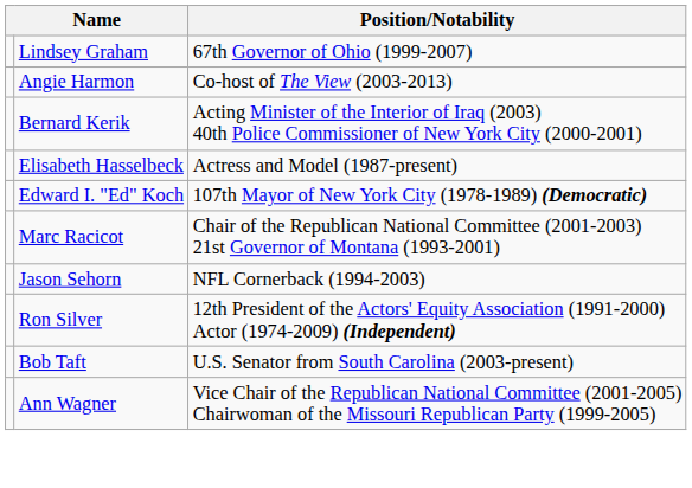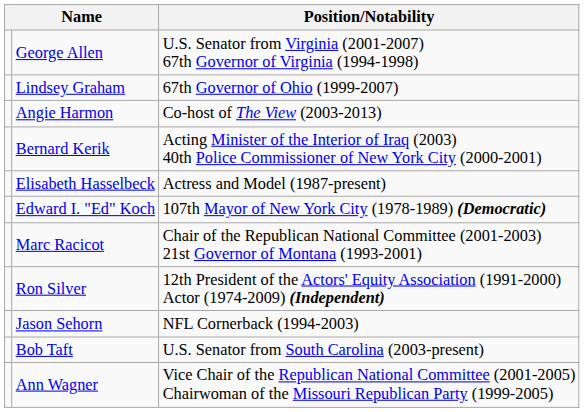+ row: George Allen | U.S. Senator from Virginia (2001-2007) 67th Governor of Virginia (1994-1998)
rows swapped: Jason Sehorn <-> Ron Silver
